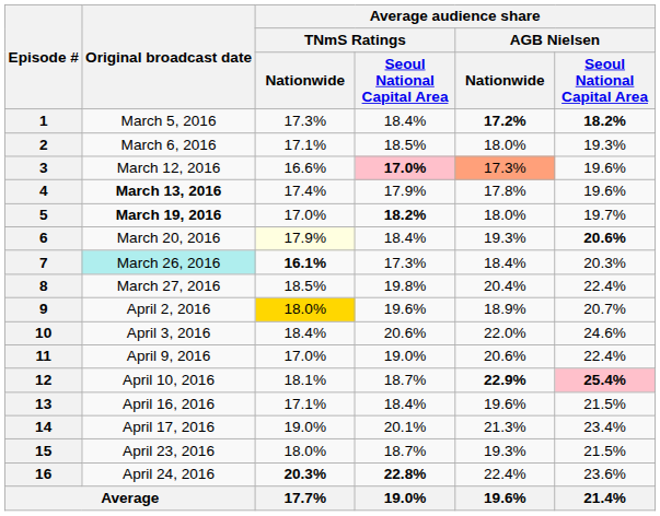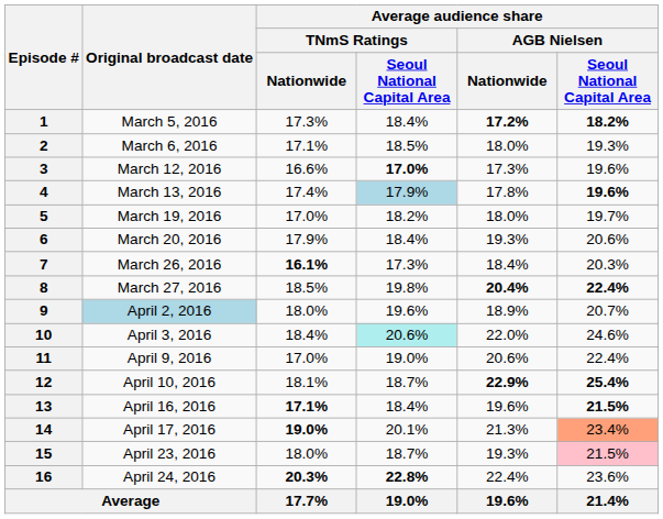3 | column 4: pink background -> no background
3 | Average audience share / AGB Nielsen / Nationwide: lightsalmon background -> no background
4 | Original broadcast date: bold -> normal
4 | column 4: no background -> lightblue background
4 | column 6: normal -> bold
5 | Original broadcast date: bold -> normal
5 | column 4: bold -> normal
6 | Average audience share / TNmS Ratings / Nationwide: lightyellow background -> no background
6 | column 6: bold -> normal
7 | Original broadcast date: paleturquoise background -> no background
8 | Average audience share / AGB Nielsen / Nationwide: normal -> bold
8 | column 6: normal -> bold
9 | Original broadcast date: no background -> lightblue background
9 | Average audience share / TNmS Ratings / Nationwide: gold background -> no background
10 | column 4: no background -> paleturquoise background
12 | column 6: pink background -> no background
13 | Average audience share / TNmS Ratings / Nationwide: normal -> bold
13 | column 6: normal -> bold
14 | Average audience share / TNmS Ratings / Nationwide: normal -> bold
14 | column 6: no background -> lightsalmon background
15 | column 6: no background -> pink background
